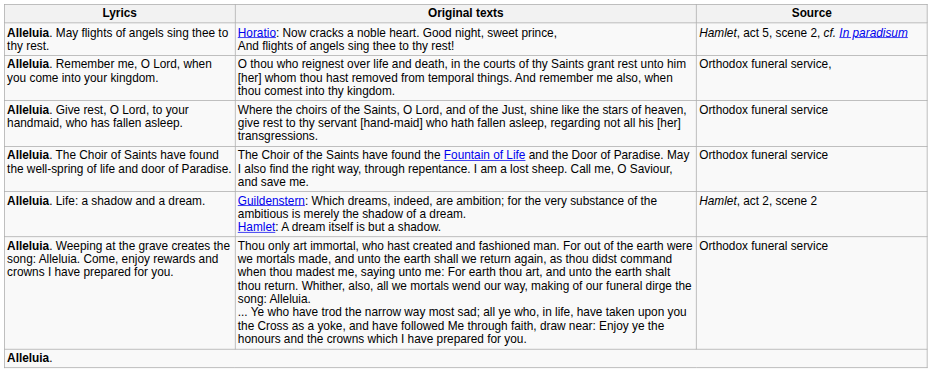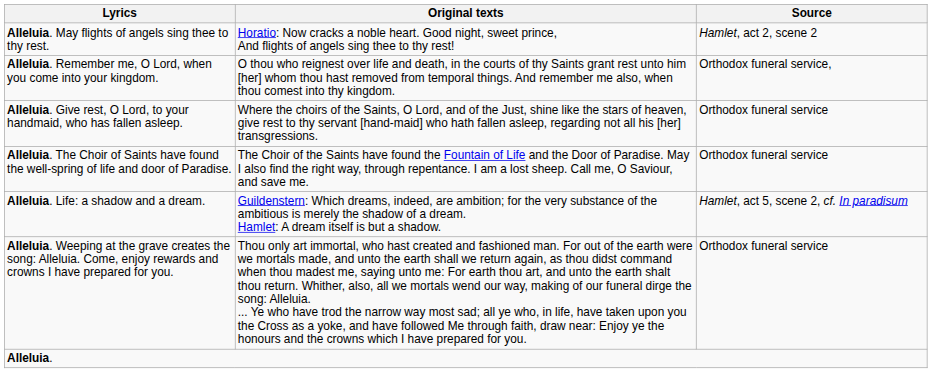Alleluia. May flights of angels sing thee to thy rest. | Source: Hamlet, act 5, scene 2, cf. In paradisum -> Hamlet, act 2, scene 2
Alleluia. Life: a shadow and a dream. | Source: Hamlet, act 2, scene 2 -> Hamlet, act 5, scene 2, cf. In paradisum
